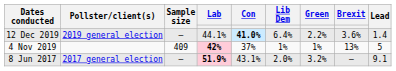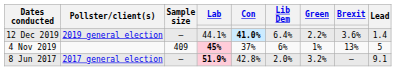4 Nov 2019 | Lab: 42% -> 45%
4 Nov 2019 | Lib Dem: 1% -> 6%
8 Jun 2017 | Con: 43.1% -> 42.8%
